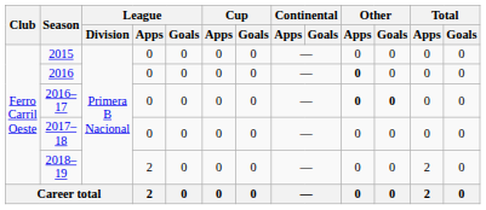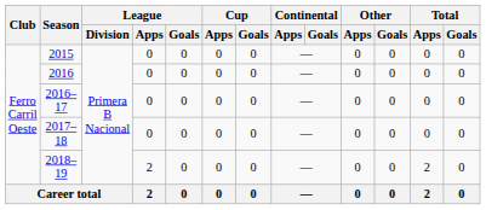2016 | Other / Apps: bold -> normal
2016–17 | Other / Apps: bold -> normal
2016–17 | Other / Goals: bold -> normal
